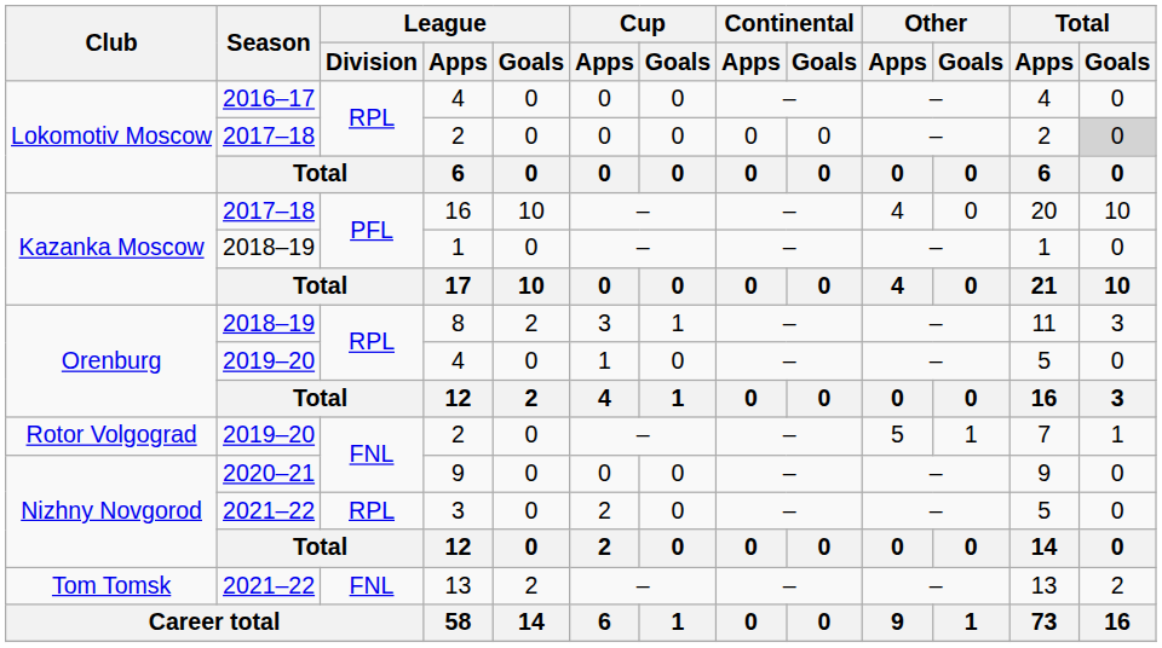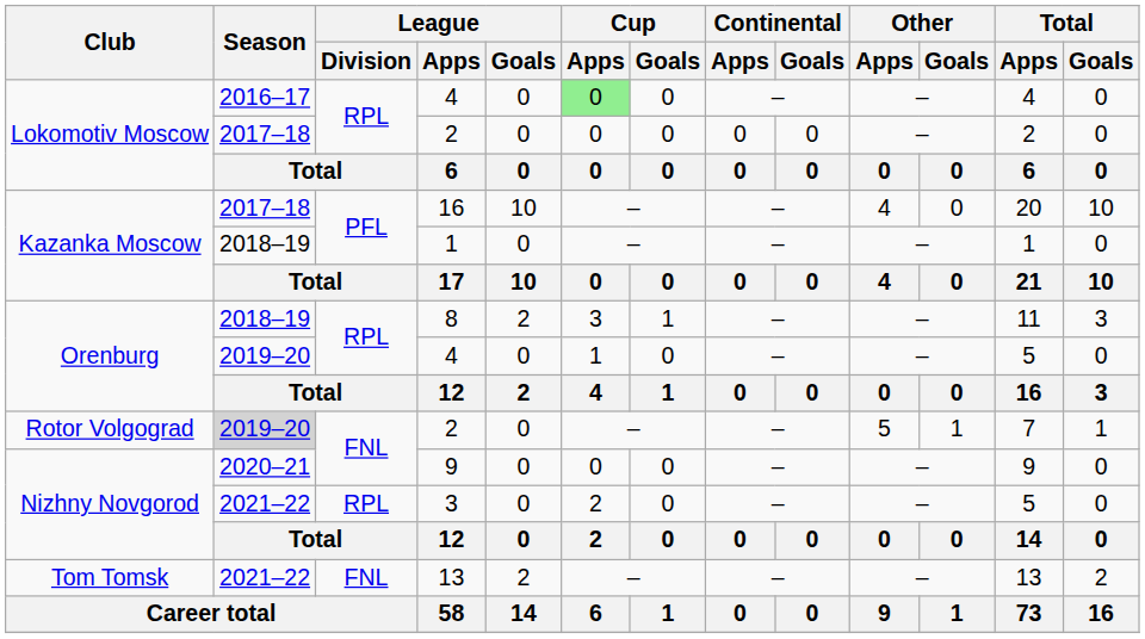Lokomotiv Moscow / 4 | Cup / Apps: no background -> lightgreen background
Lokomotiv Moscow / 2 | Total / Goals: lightgrey background -> no background
Rotor Volgograd / 2 | Season: no background -> lightgrey background
